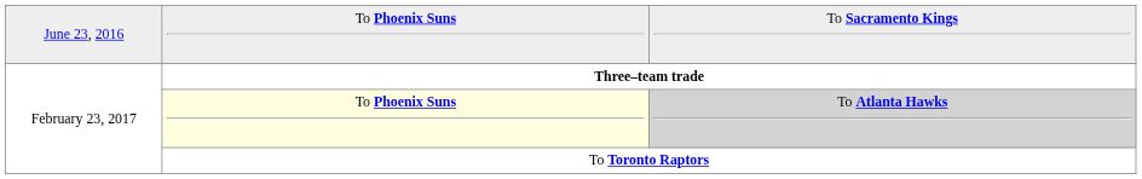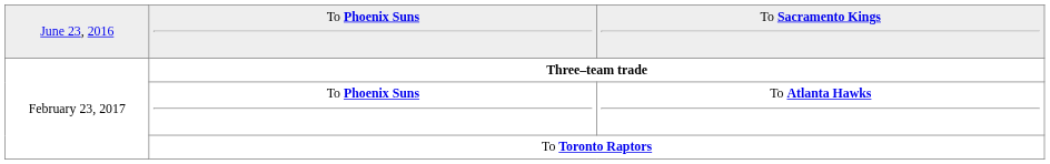To Phoenix Suns / To Atlanta Hawks | column 2: lightyellow background -> no background
To Phoenix Suns / To Atlanta Hawks | column 3: lightgrey background -> no background
